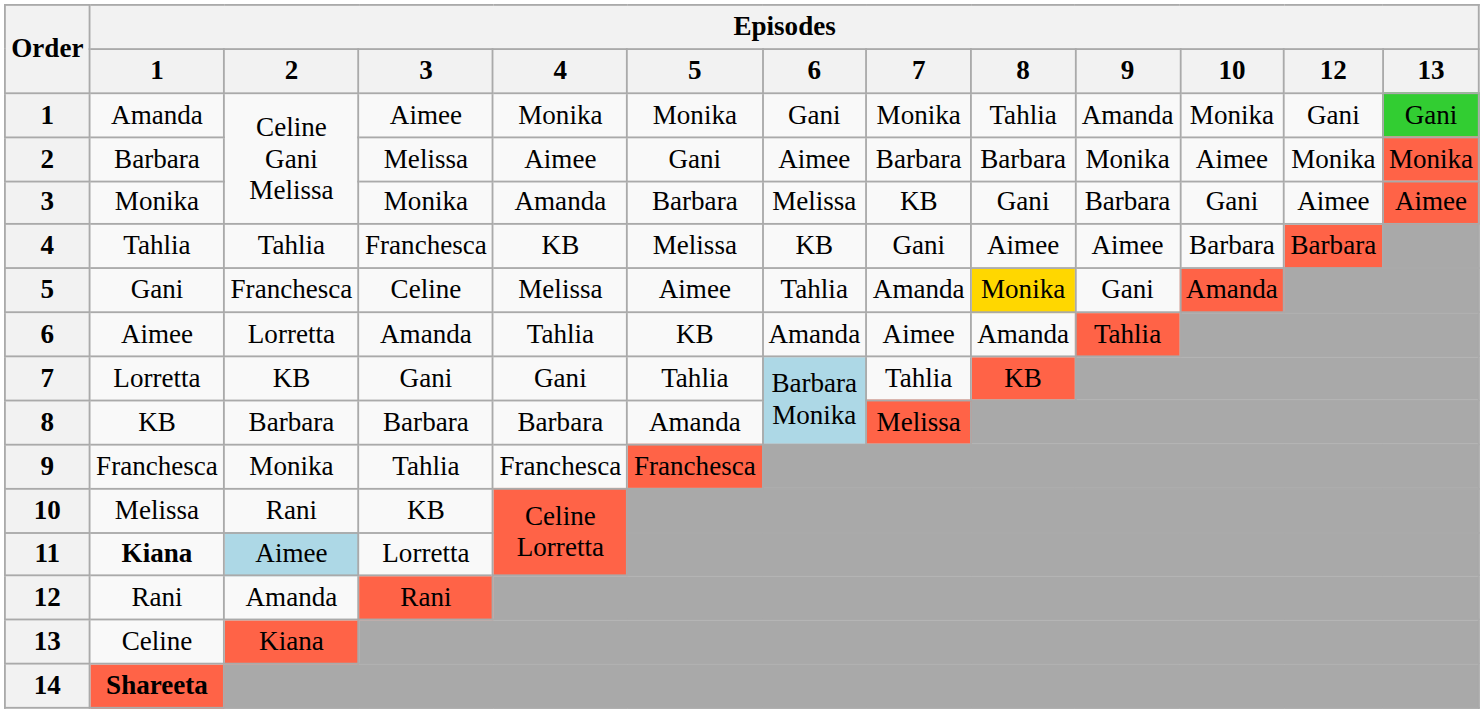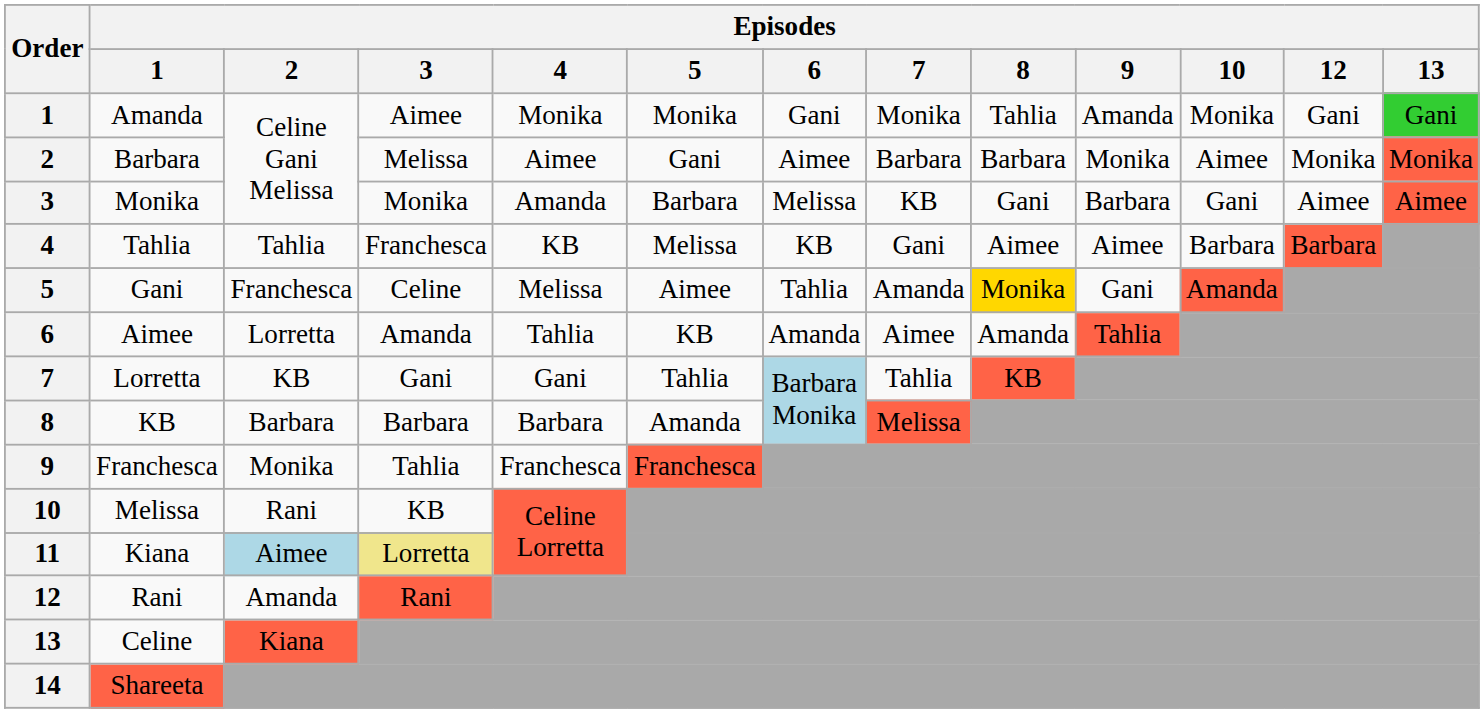11 | Episodes / 1: bold -> normal
11 | Episodes / 3: no background -> khaki background
14 | Episodes / 1: bold -> normal
